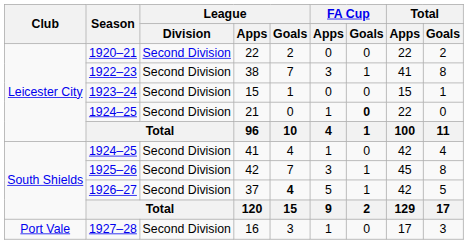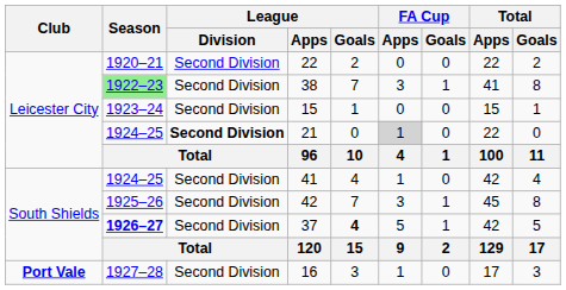38 | Season: no background -> lightgreen background
21 | League / Division: normal -> bold
21 | FA Cup / Apps: no background -> lightgrey background
21 | FA Cup / Goals: bold -> normal
37 | Season: normal -> bold
16 | Club: normal -> bold
